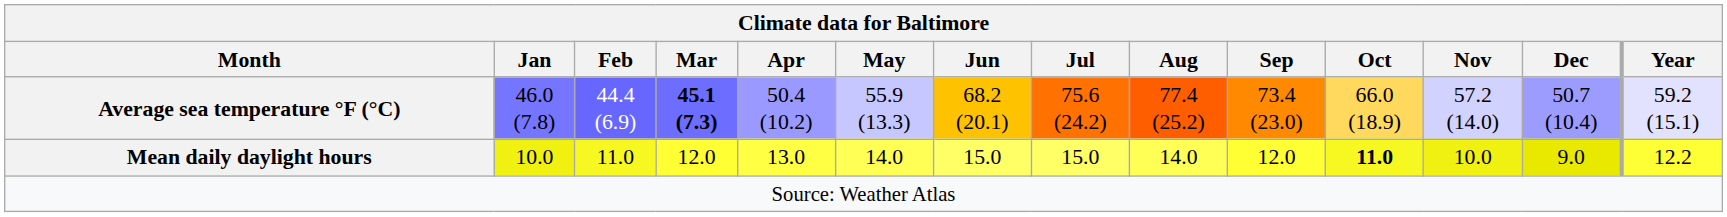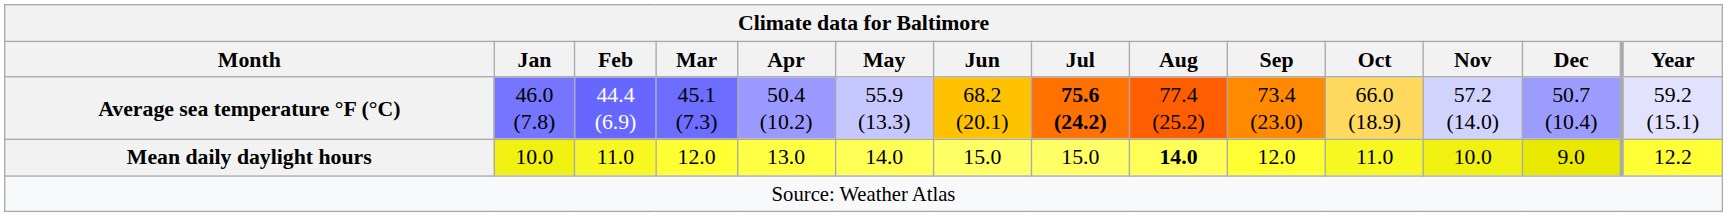row 3 | Mar: bold -> normal
row 3 | Jul: normal -> bold
row 4 | Aug: normal -> bold
row 4 | Oct: bold -> normal
